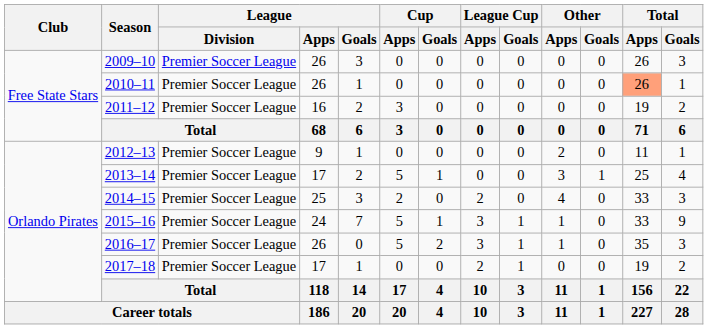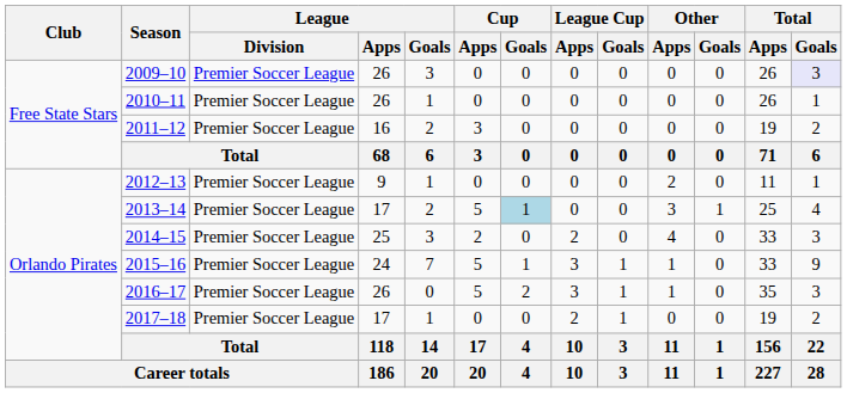2009–10 | Total / Goals: no background -> lavender background
2010–11 | Total / Apps: lightsalmon background -> no background
2013–14 | Cup / Goals: no background -> lightblue background
